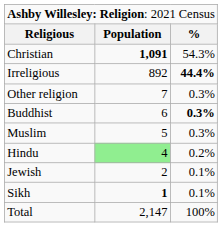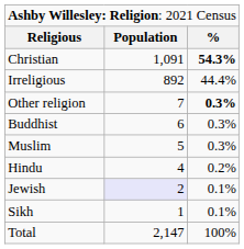Christian | column 2: bold -> normal
Christian | column 3: normal -> bold
Irreligious | column 3: bold -> normal
Other religion | column 3: normal -> bold
Buddhist | column 3: bold -> normal
Hindu | column 2: lightgreen background -> no background
Jewish | column 2: no background -> lavender background
Sikh | column 2: bold -> normal
